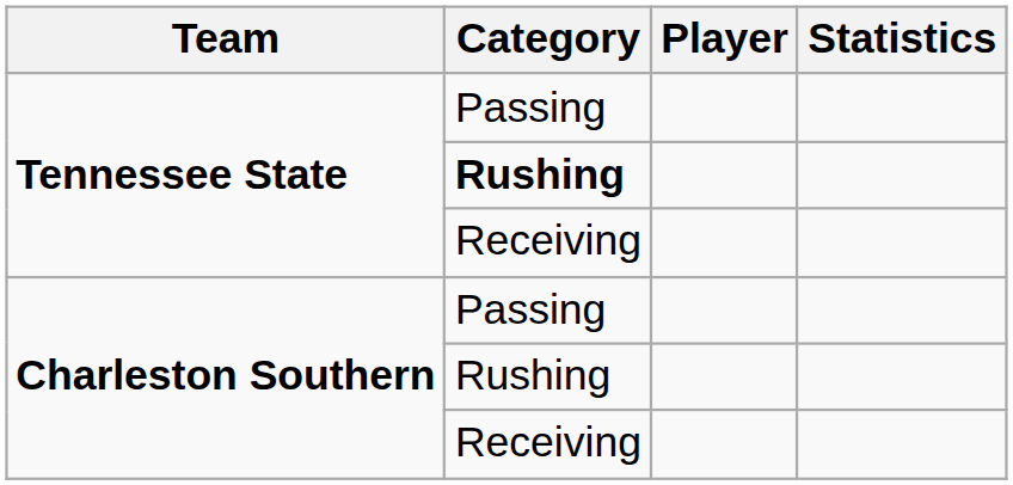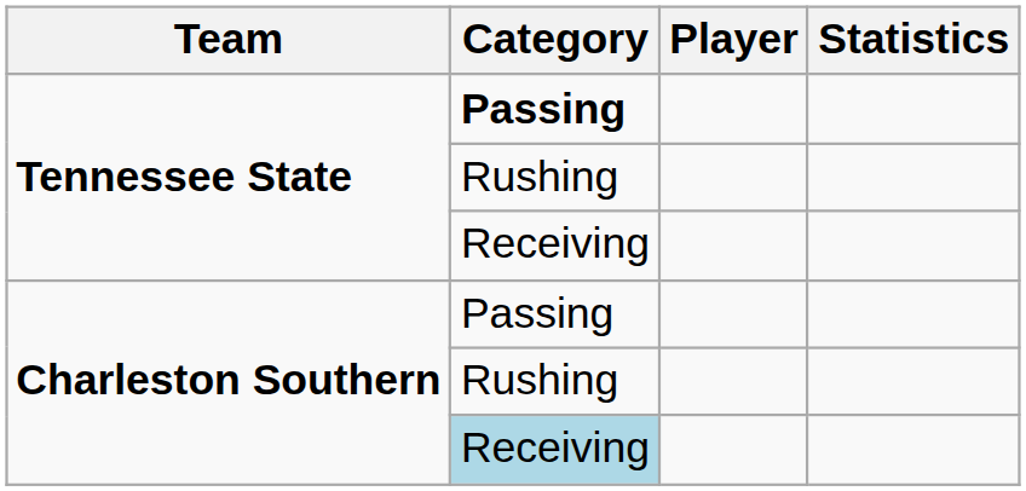Tennessee State / Passing | Category: normal -> bold
Tennessee State / Rushing | Category: bold -> normal
Charleston Southern / Receiving | Category: no background -> lightblue background
